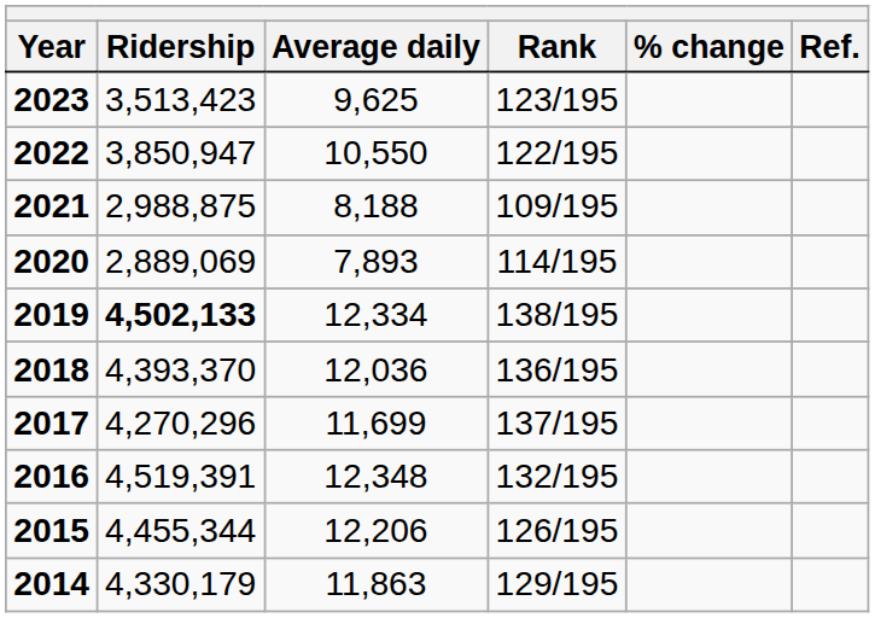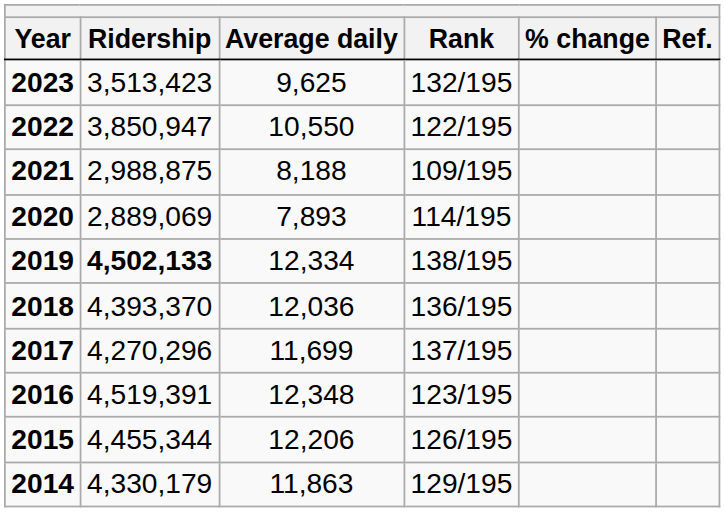2023 | Rank: 123/195 -> 132/195
2016 | Rank: 132/195 -> 123/195
